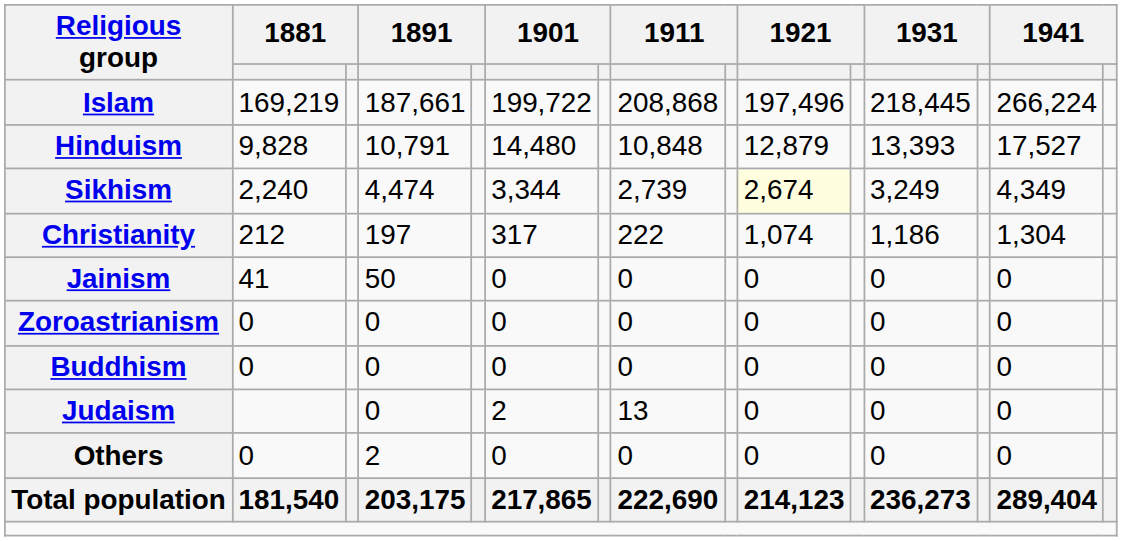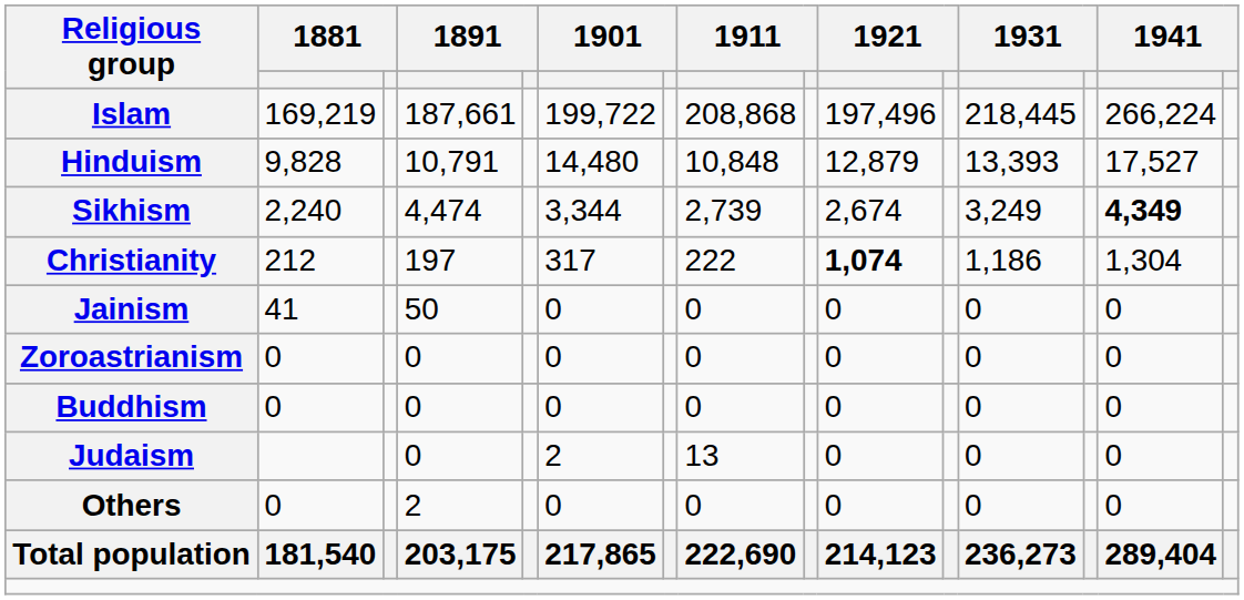Sikhism | column 10: lightyellow background -> no background
Sikhism | column 14: normal -> bold
Christianity | column 10: normal -> bold
